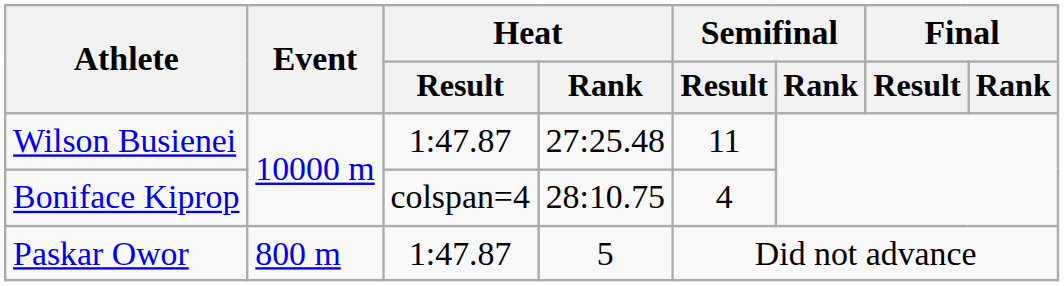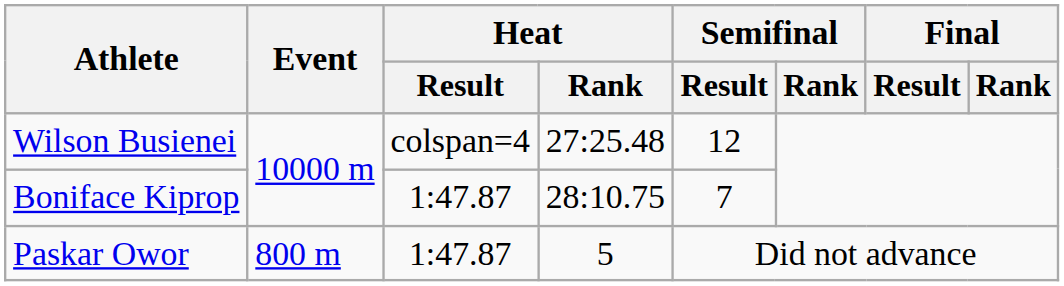Wilson Busienei | Heat / Result: 1:47.87 -> colspan=4
Wilson Busienei | Semifinal / Result: 11 -> 12
Boniface Kiprop | Heat / Result: colspan=4 -> 1:47.87
Boniface Kiprop | Semifinal / Result: 4 -> 7
